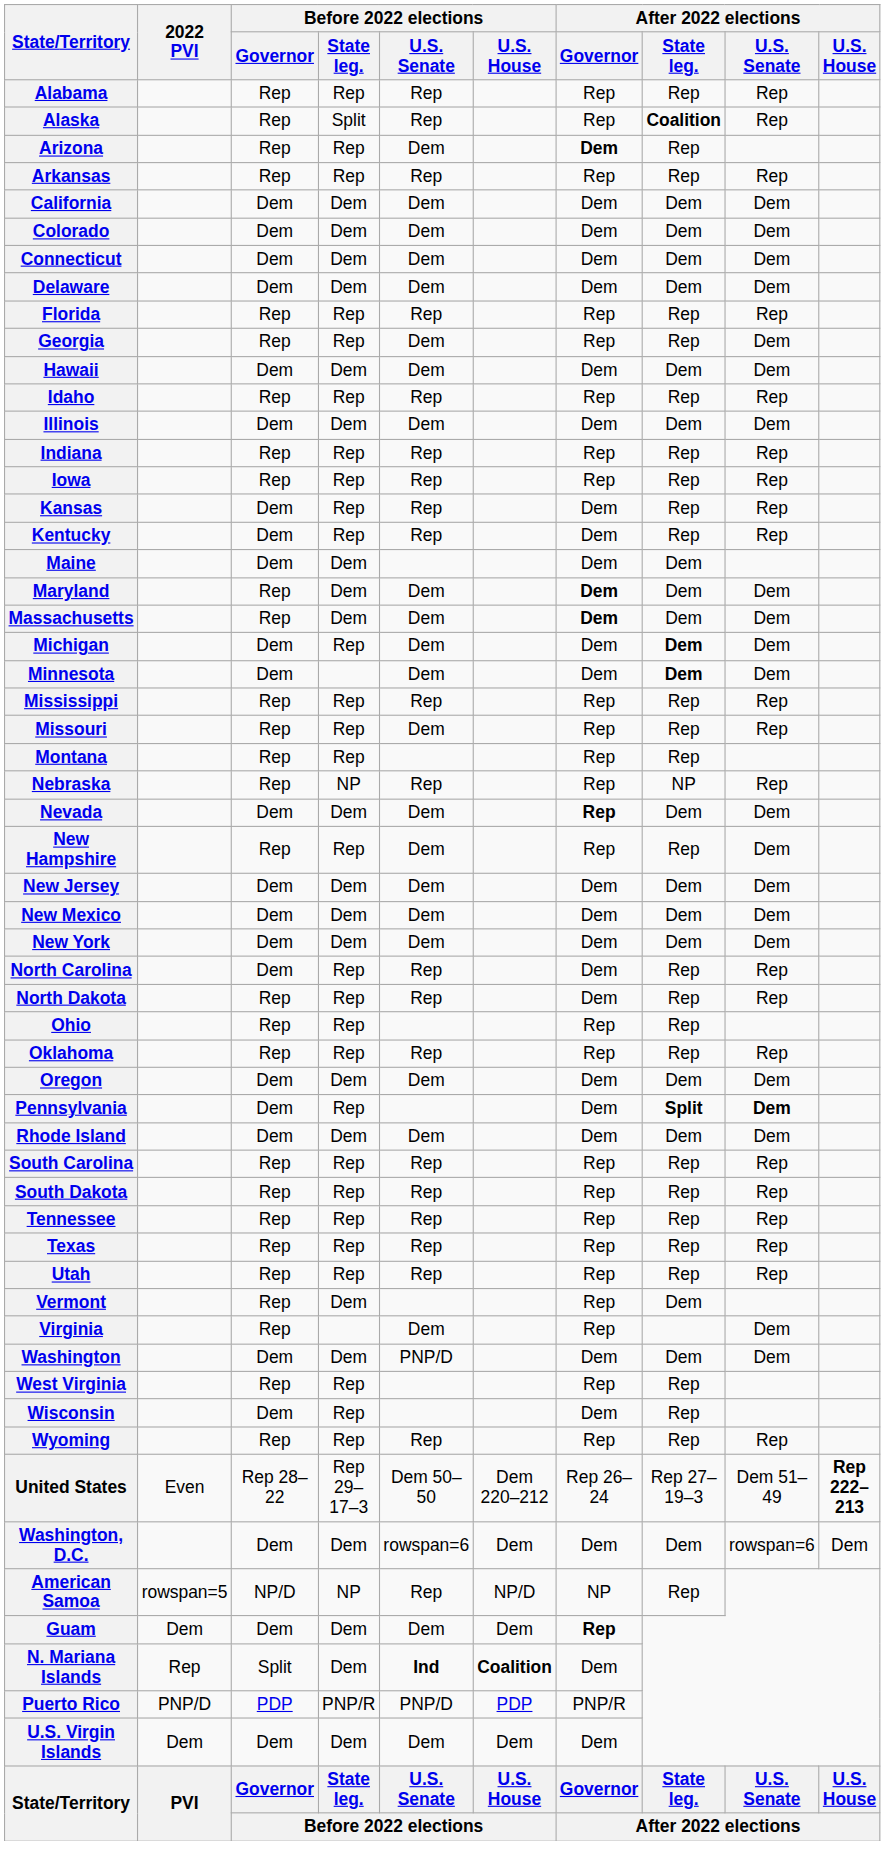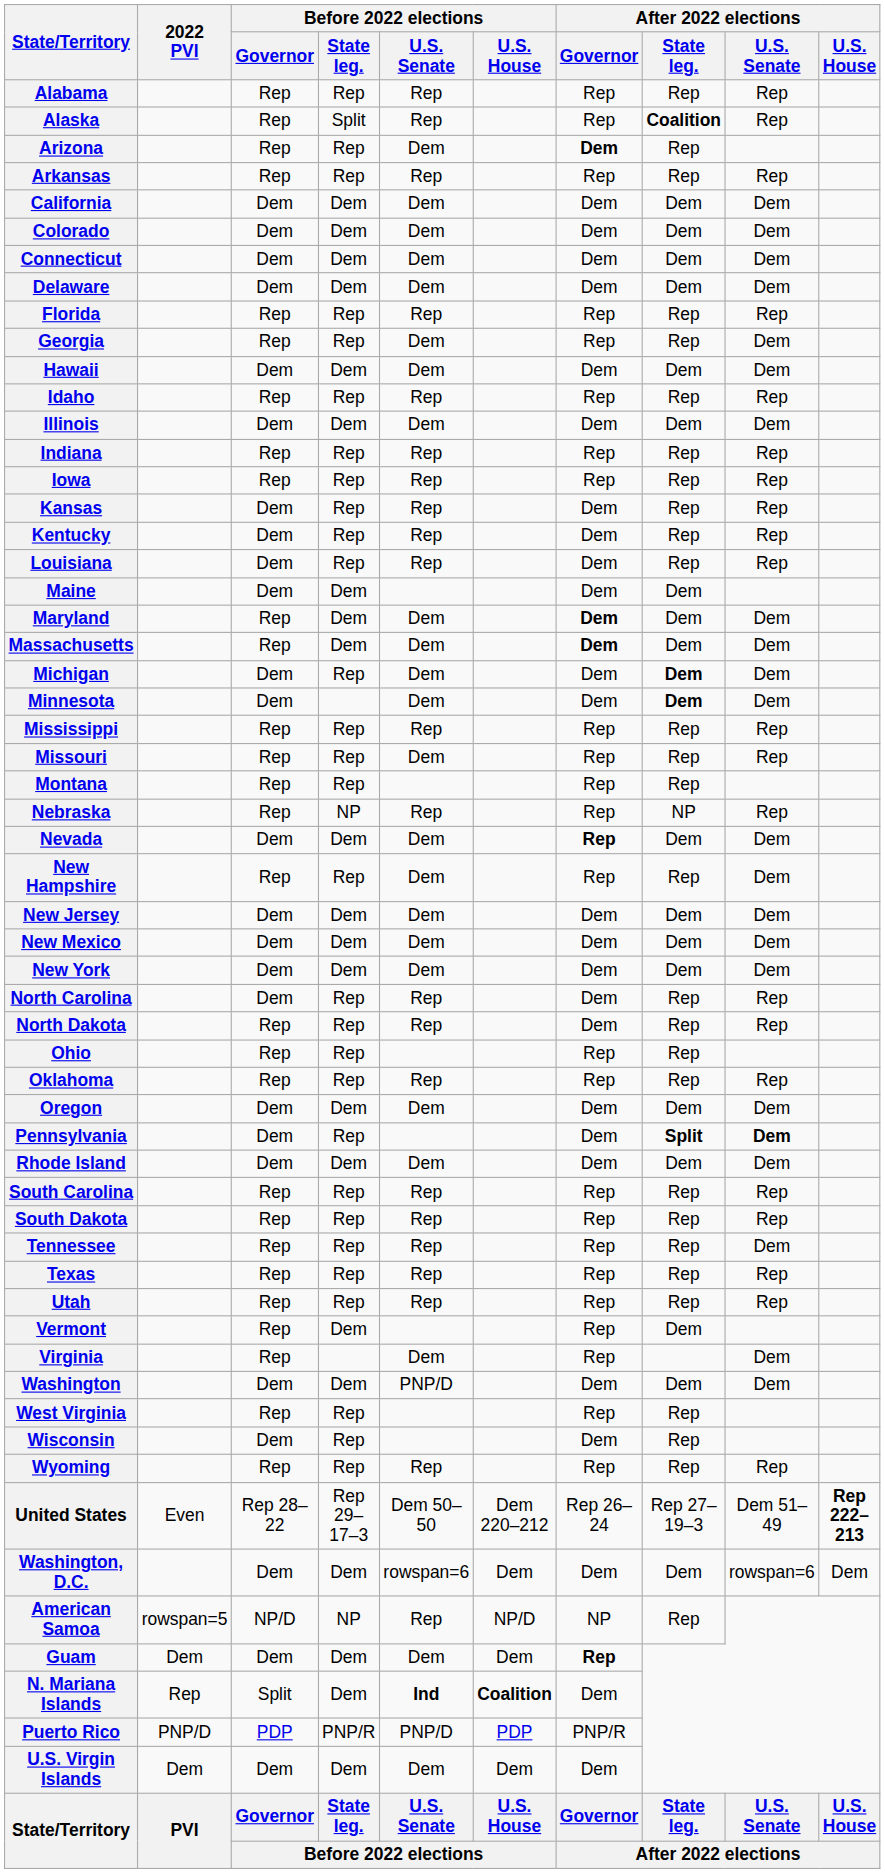+ row: Louisiana | Dem | Rep | Rep | Dem | Rep | Rep
Tennessee | After 2022 elections / U.S. Senate: Rep -> Dem
